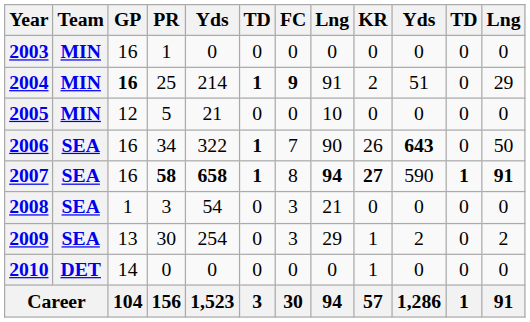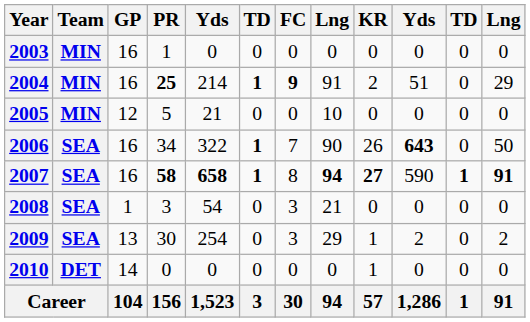2004 | GP: bold -> normal
2004 | PR: normal -> bold
